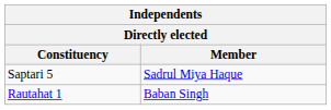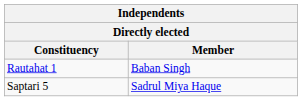rows swapped: Saptari 5 <-> Rautahat 1
